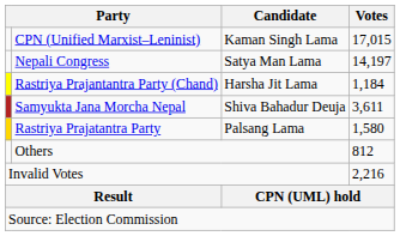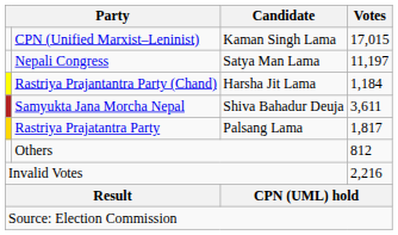Nepali Congress | Votes: 14,197 -> 11,197
Rastriya Prajatantra Party | Votes: 1,580 -> 1,817
